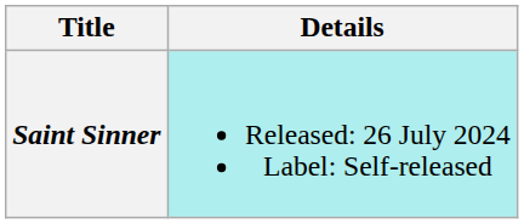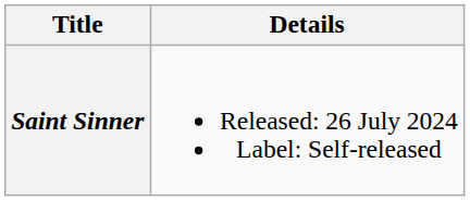Saint Sinner | Details: paleturquoise background -> no background
